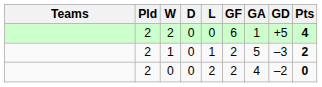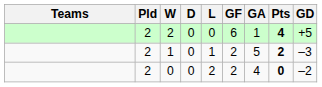columns swapped: GD <-> Pts
